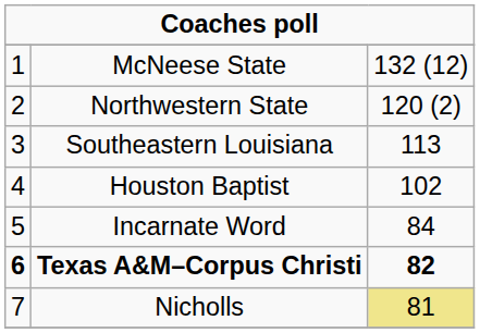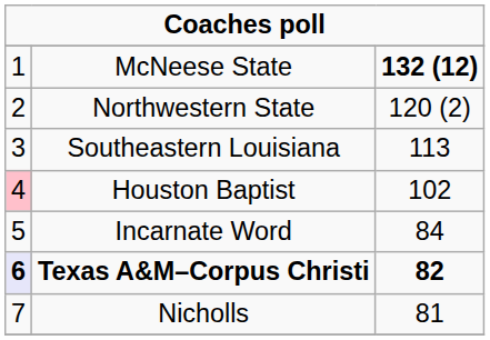McNeese State | column 3: normal -> bold
Houston Baptist | column 1: no background -> pink background
Texas A&M–Corpus Christi | column 1: no background -> lavender background
Nicholls | column 3: khaki background -> no background
